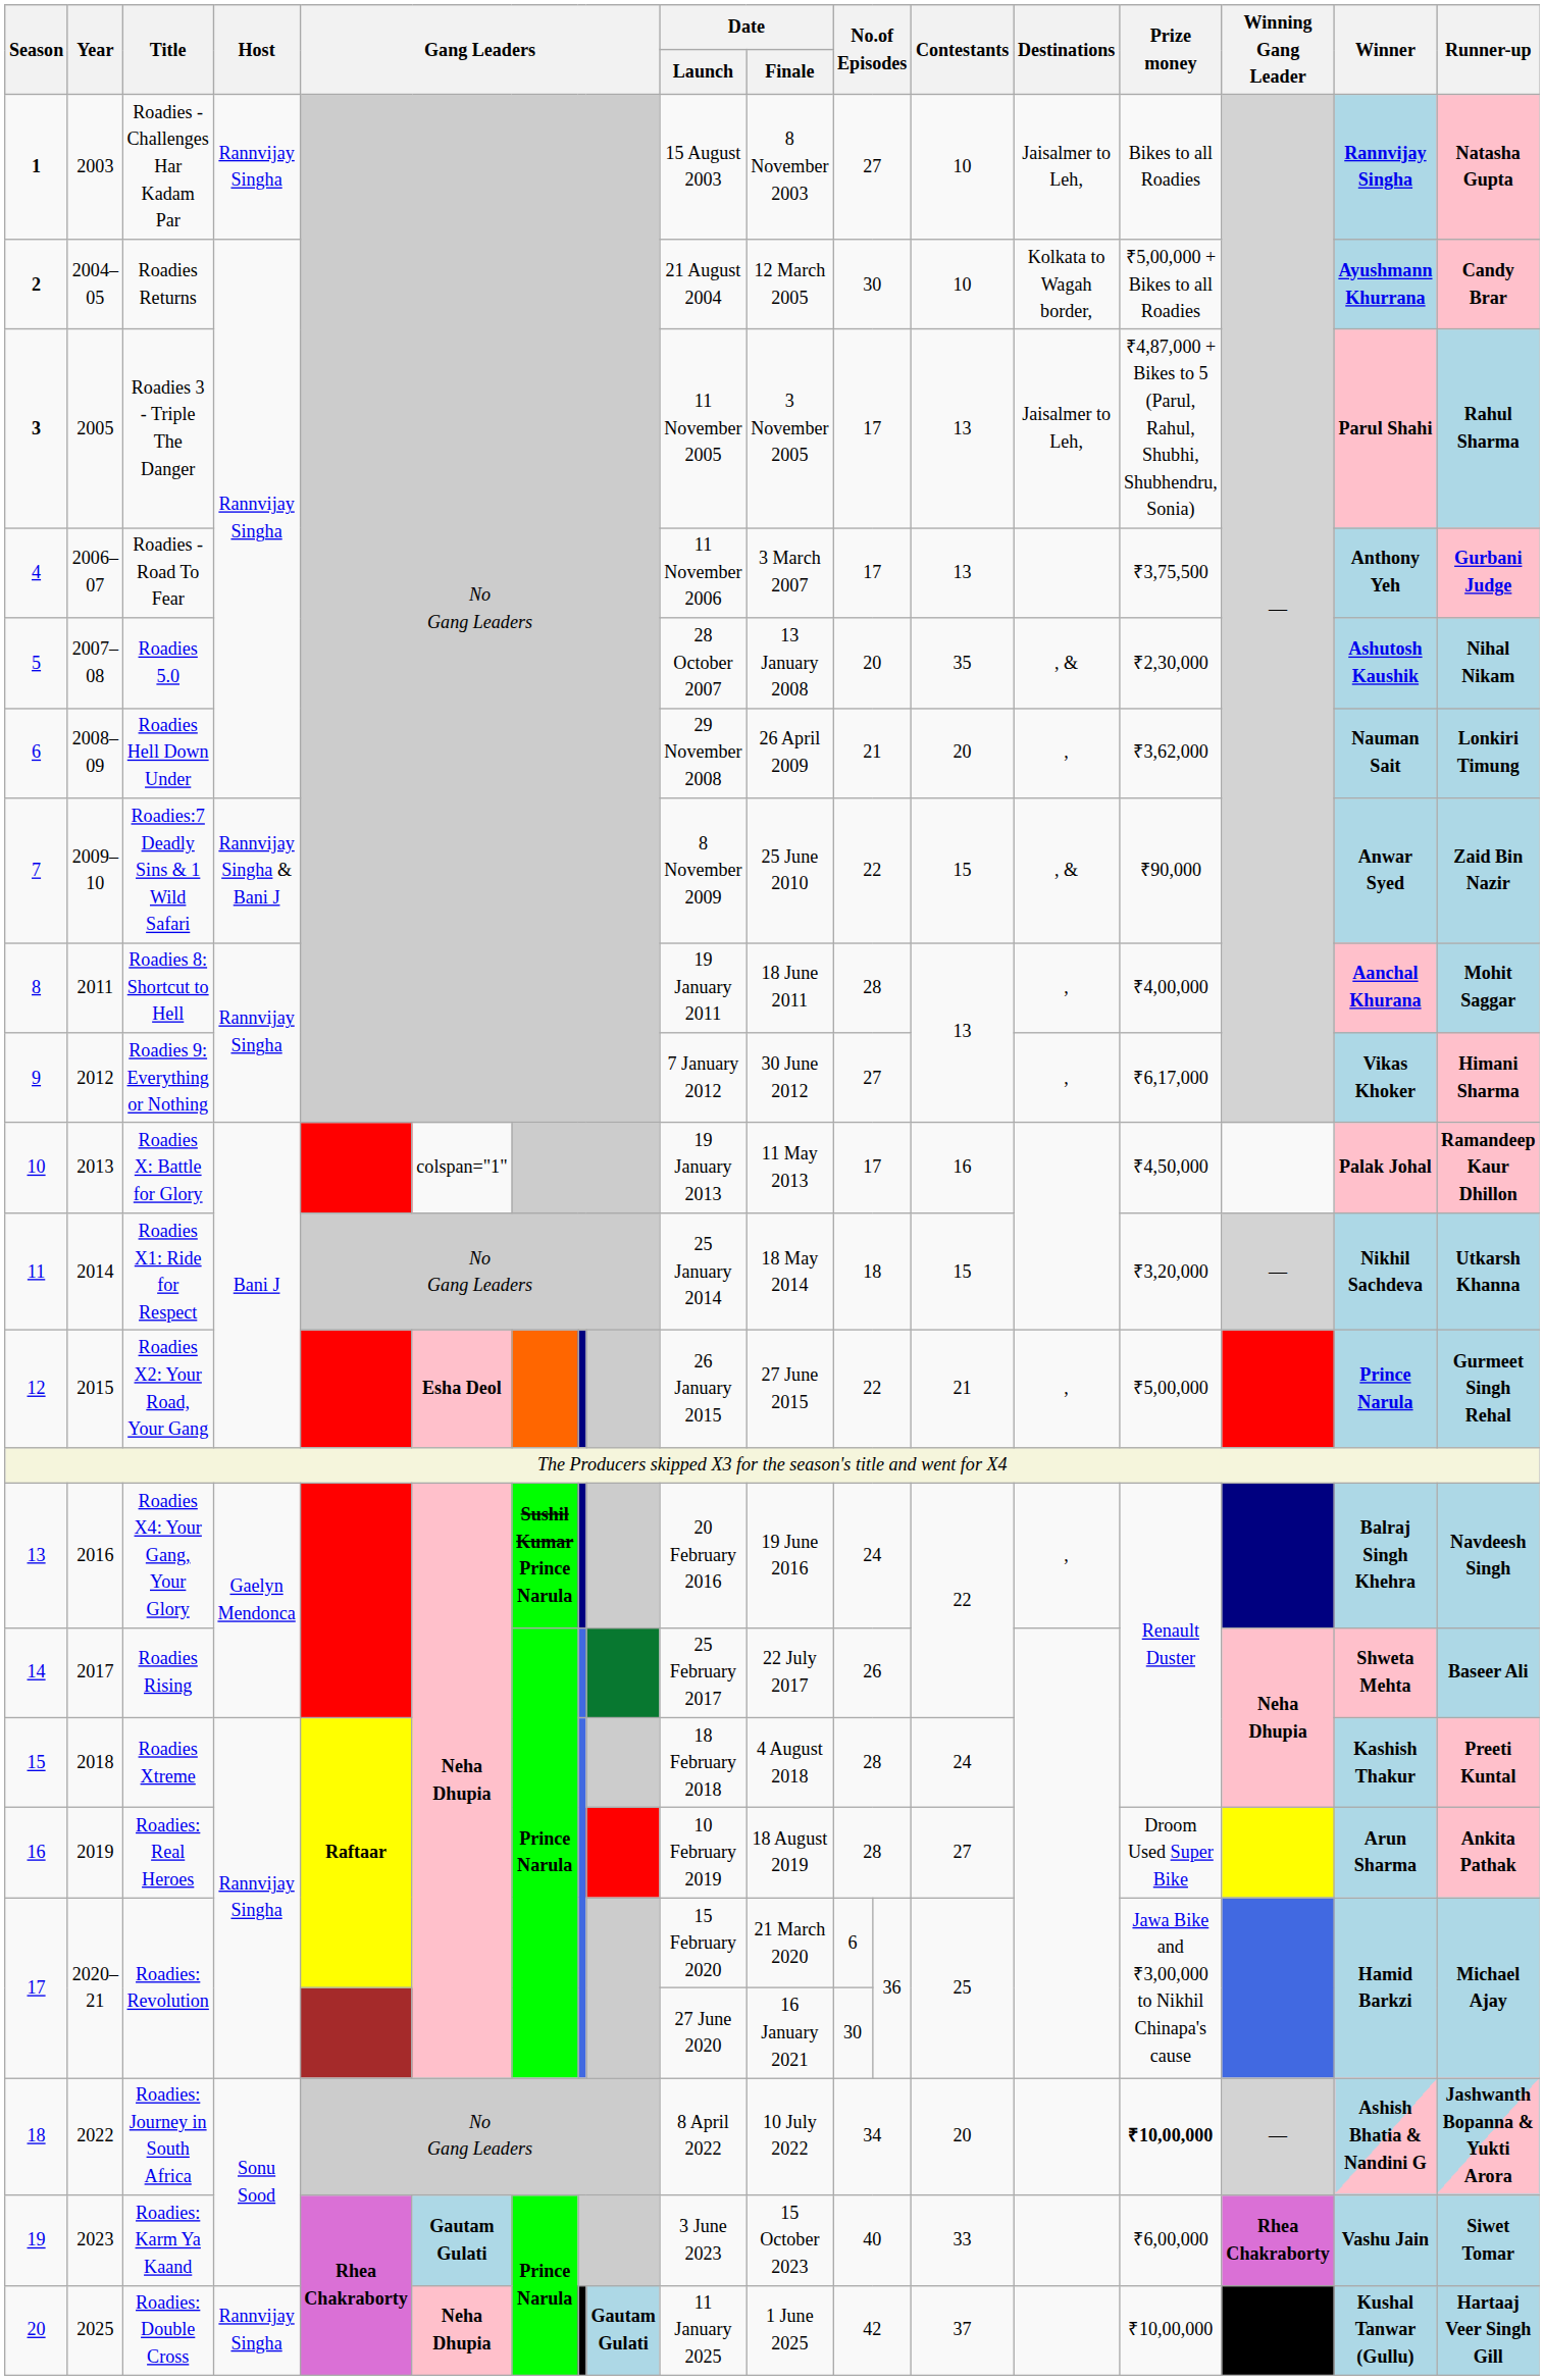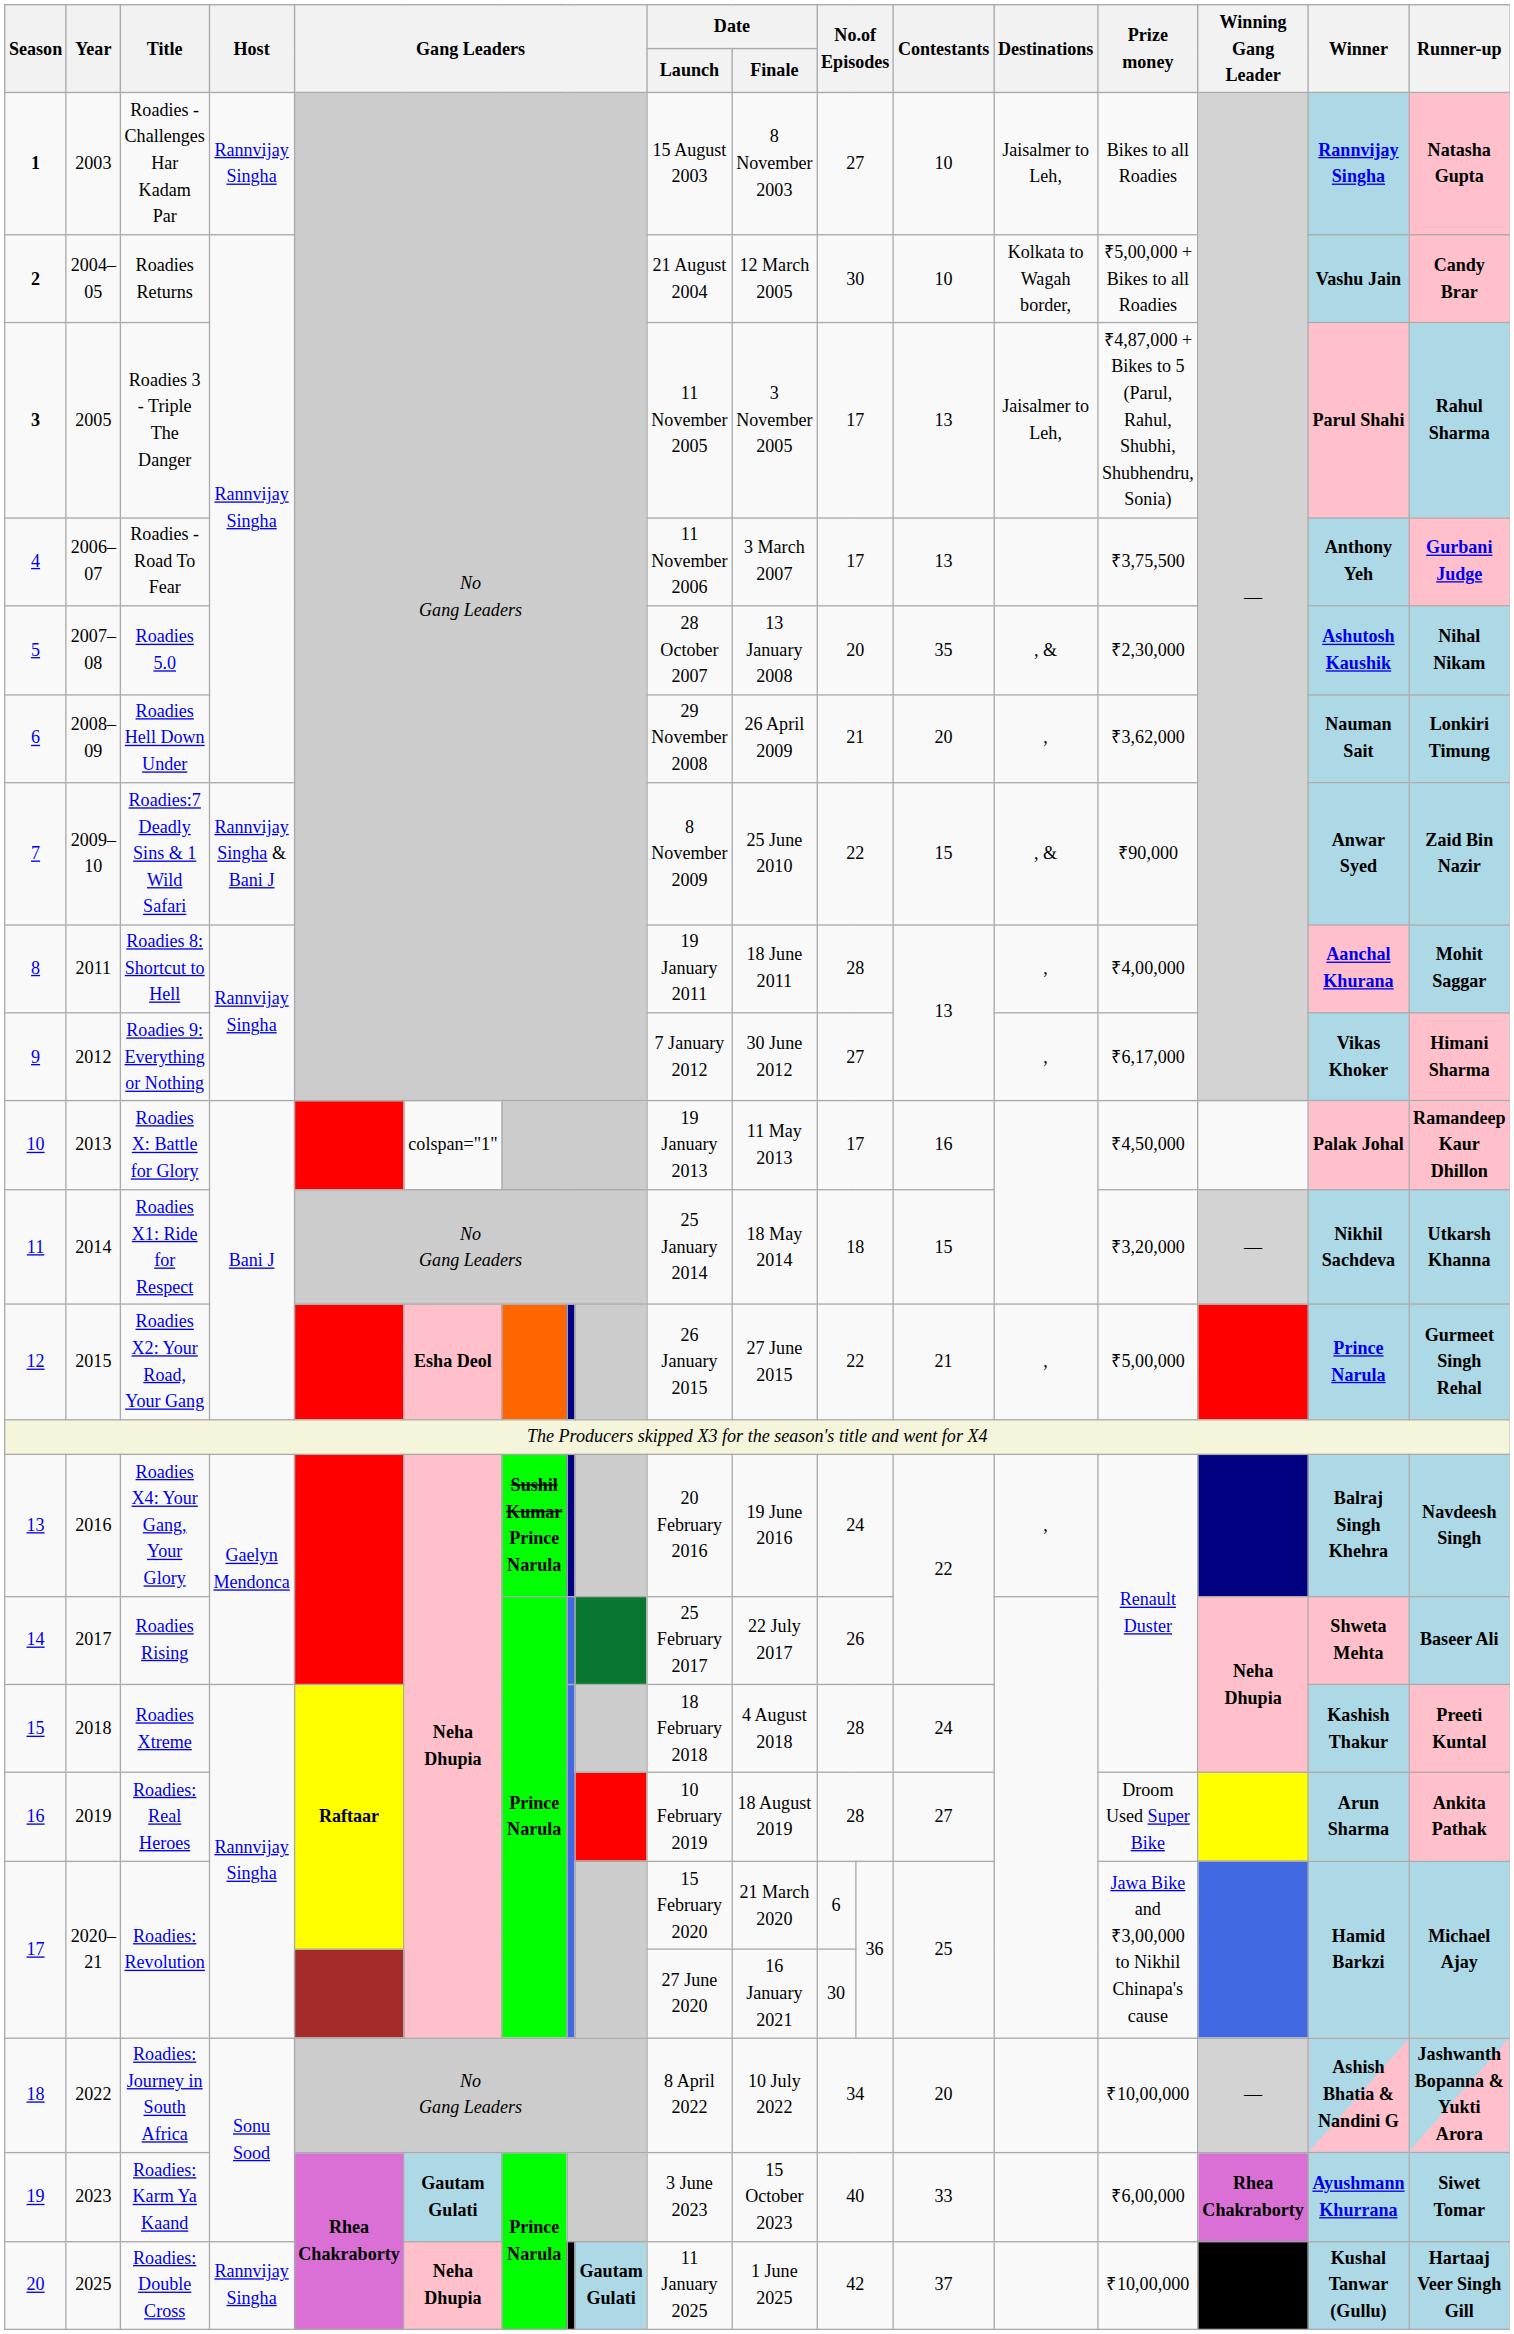Roadies Returns | Winner: Ayushmann Khurrana -> Vashu Jain
Roadies: Journey in South Africa | Prize money: bold -> normal
Roadies: Karm Ya Kaand | Winner: Vashu Jain -> Ayushmann Khurrana
